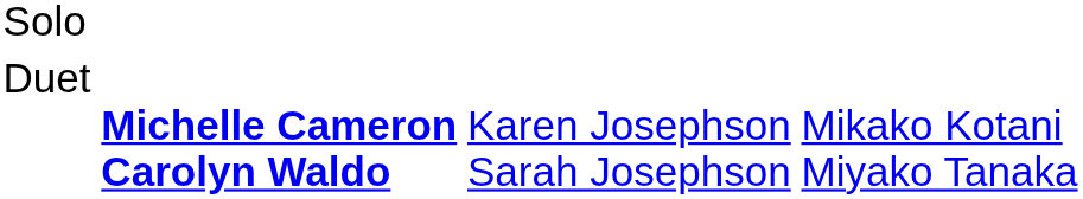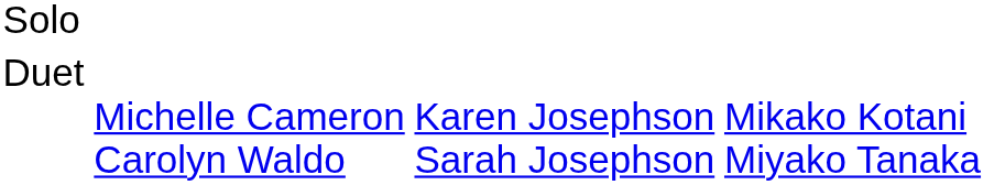Duet | column 2: bold -> normal
